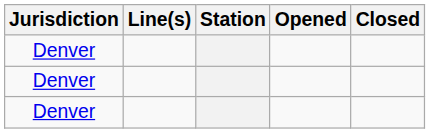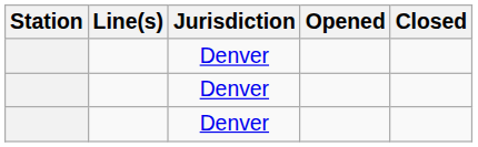columns swapped: Station <-> Jurisdiction
